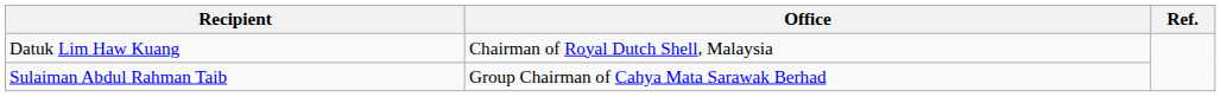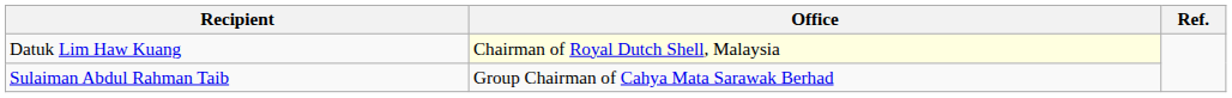Datuk Lim Haw Kuang | Office: no background -> lightyellow background
